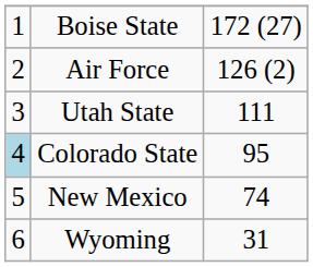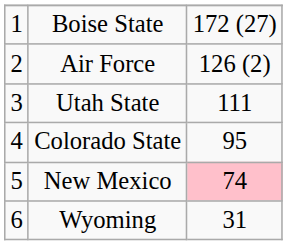Colorado State | column 1: lightblue background -> no background
New Mexico | column 3: no background -> pink background
